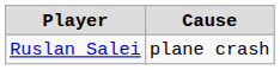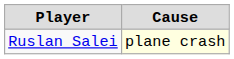Ruslan Salei | Cause: no background -> lightyellow background
